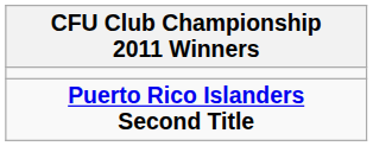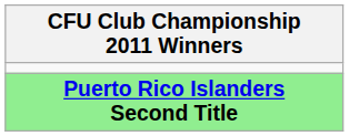row 3 | column 1: no background -> lightgreen background
